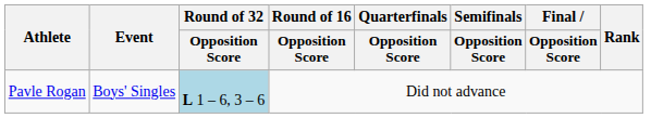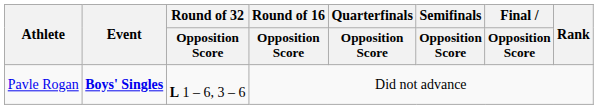Pavle Rogan | Event: normal -> bold
Pavle Rogan | Round of 32 / Opposition Score: lightblue background -> no background
